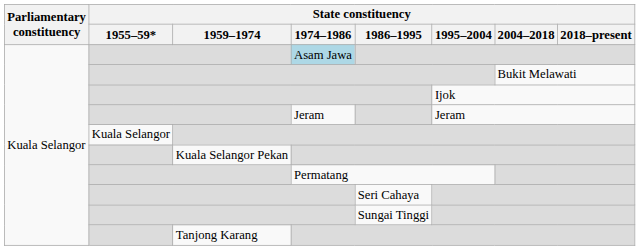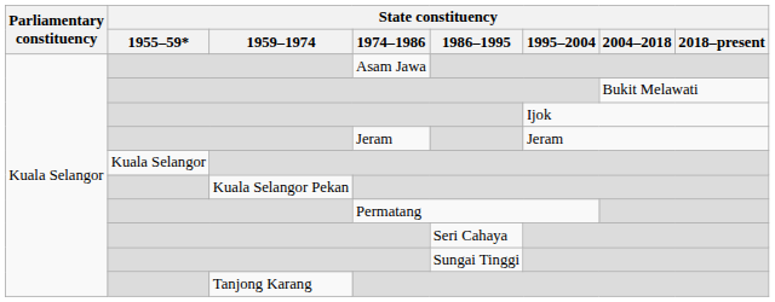Asam Jawa | State constituency / 1974–1986: lightblue background -> no background
